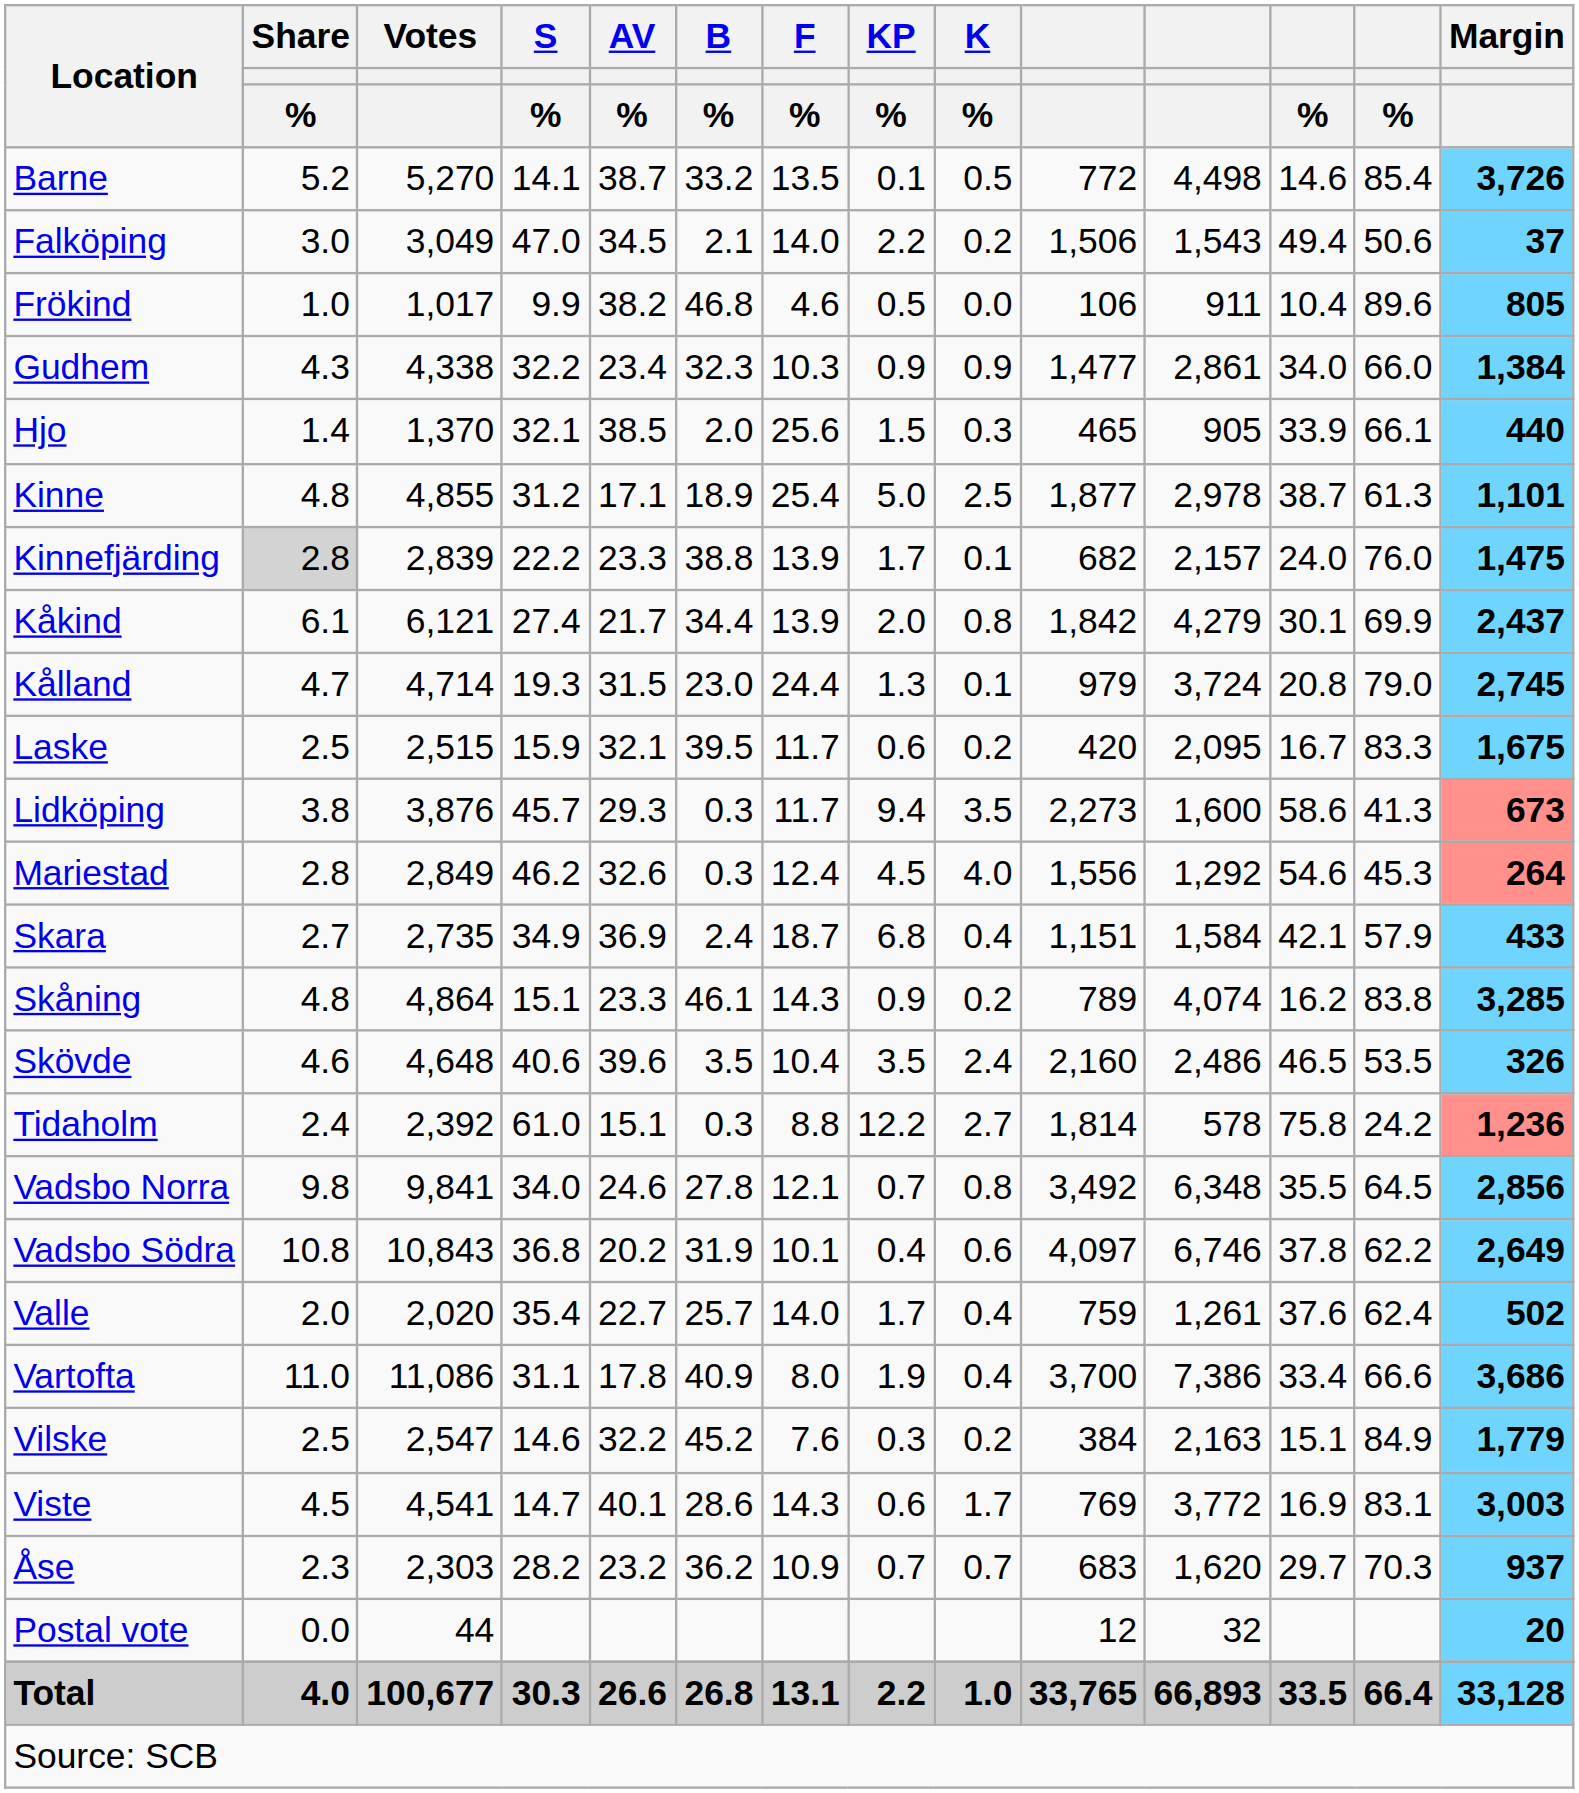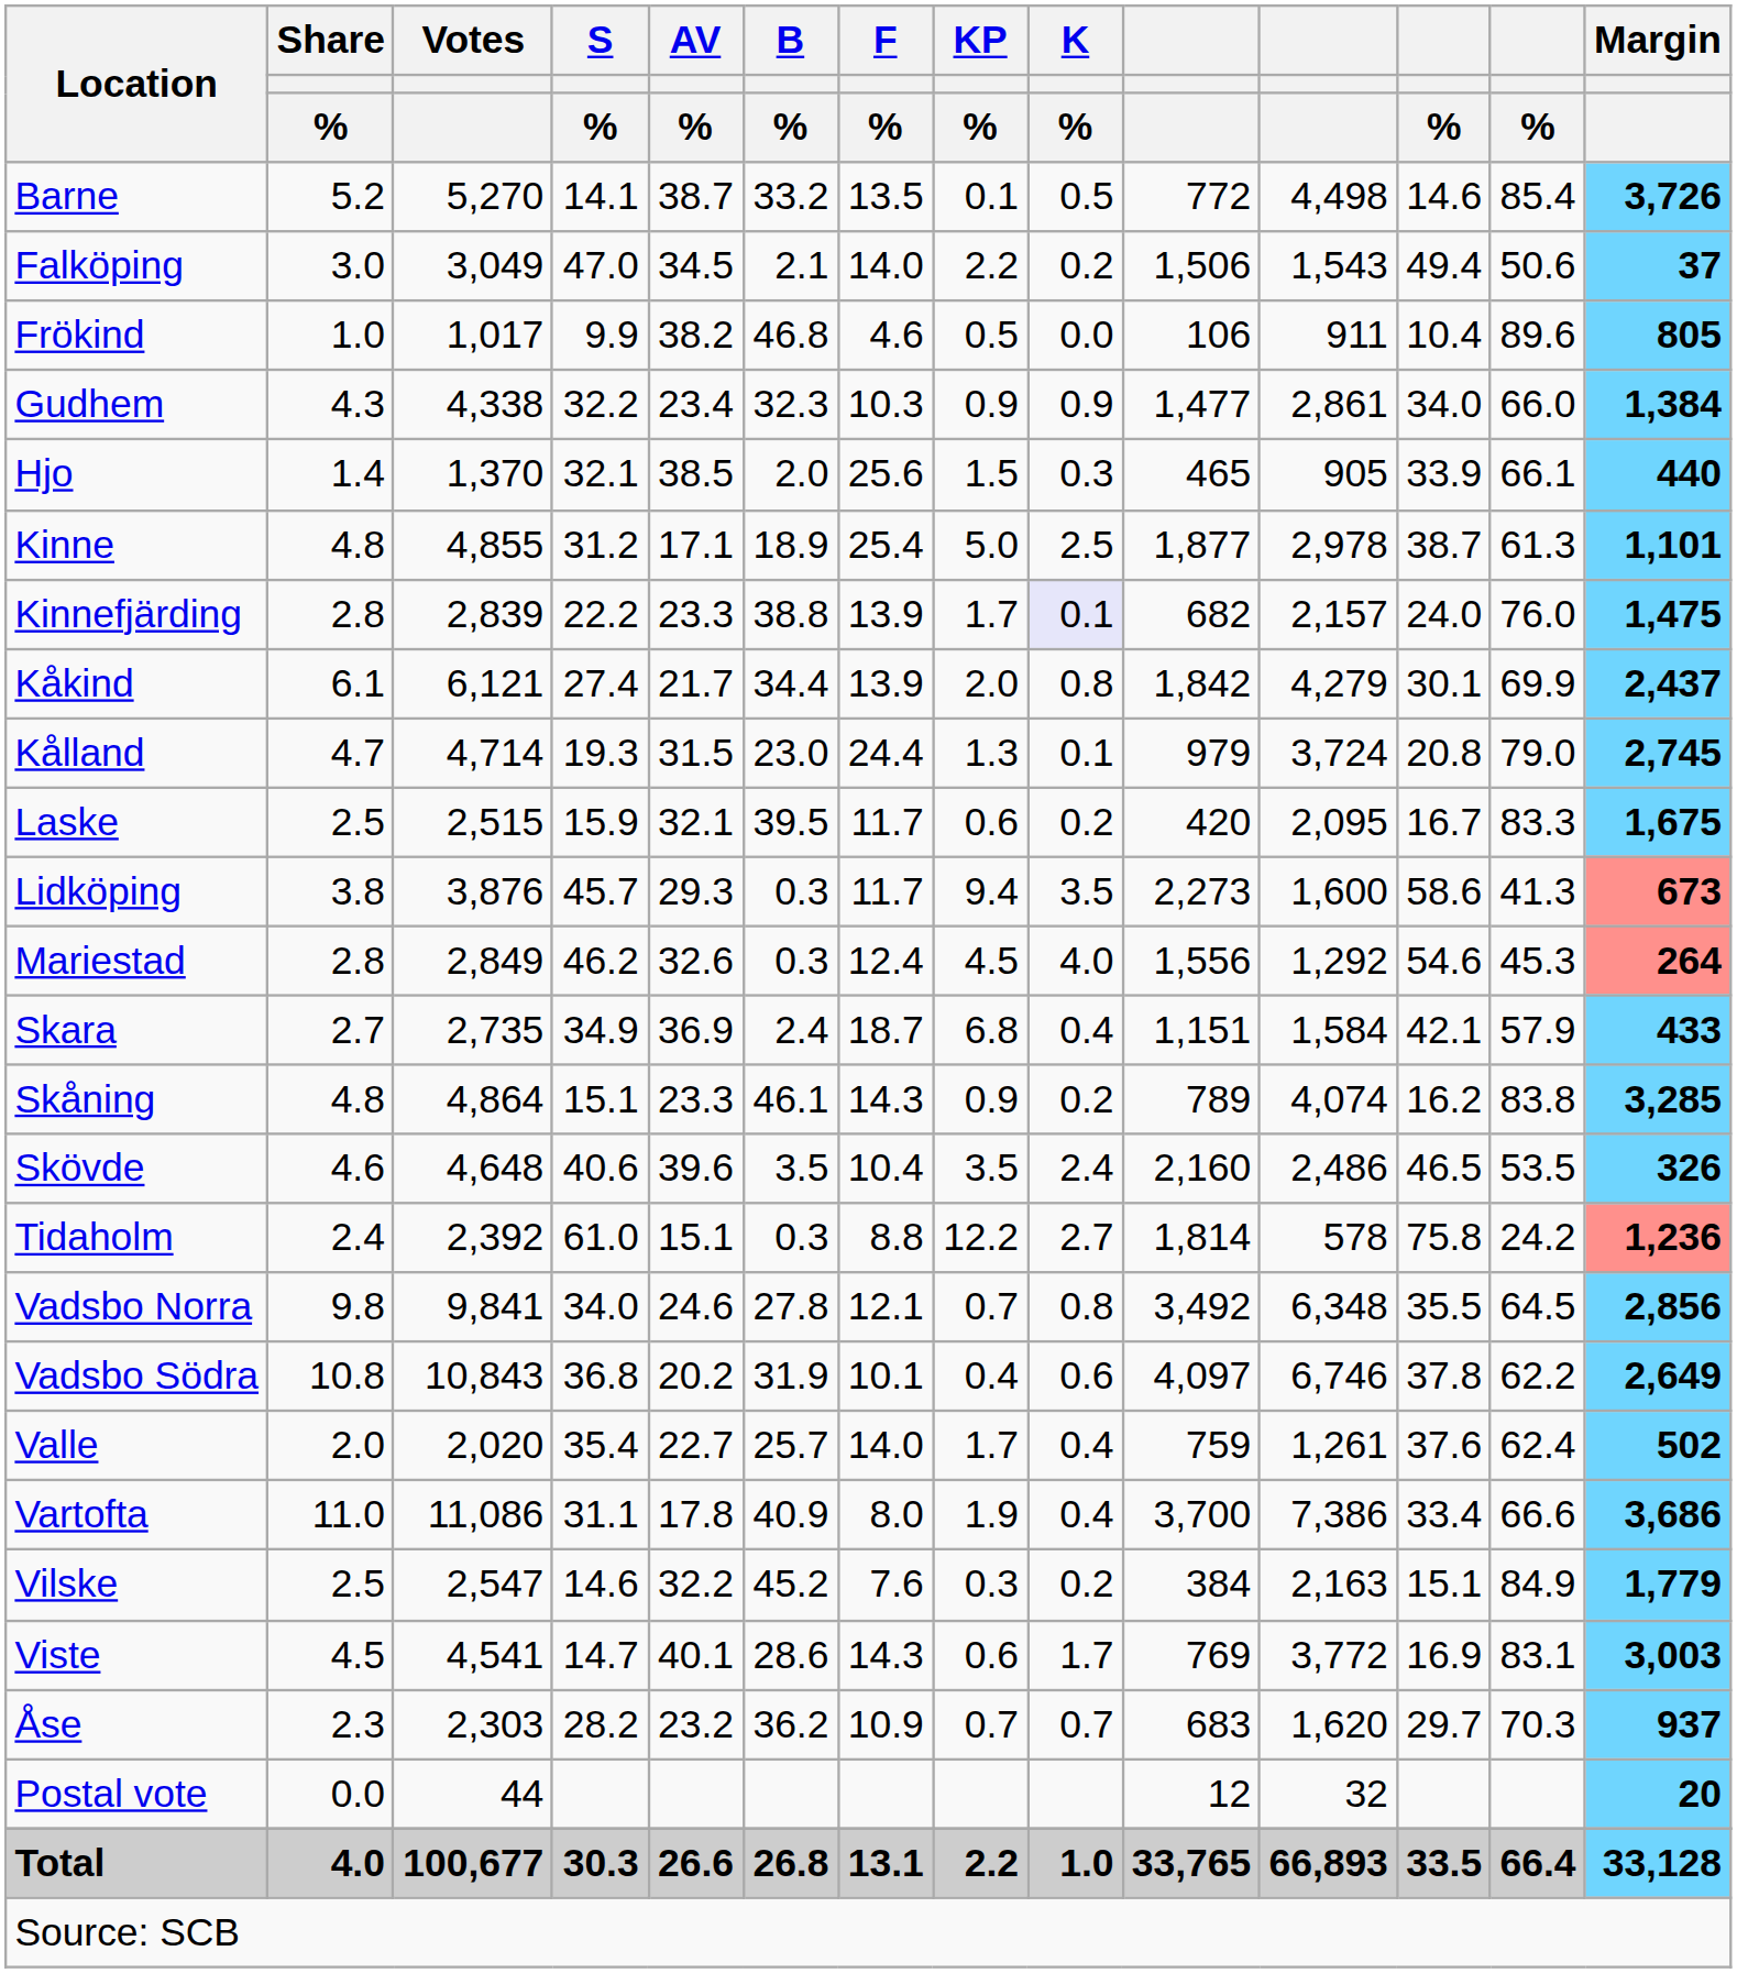Kinnefjärding | Share / %: lightgrey background -> no background
Kinnefjärding | K / %: no background -> lavender background
